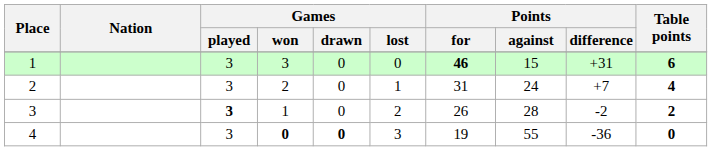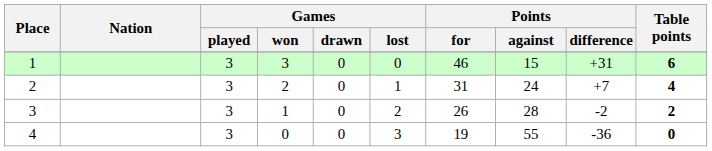row 3 | Points / for: bold -> normal
row 5 | Games / played: bold -> normal
row 6 | Games / won: bold -> normal
row 6 | Games / drawn: bold -> normal
